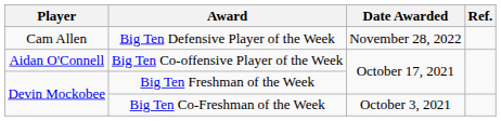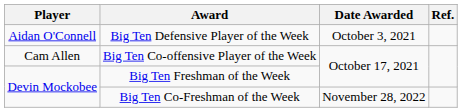Big Ten Defensive Player of the Week | Player: Cam Allen -> Aidan O'Connell
Big Ten Defensive Player of the Week | Date Awarded: November 28, 2022 -> October 3, 2021
Big Ten Co-offensive Player of the Week | Player: Aidan O'Connell -> Cam Allen
Big Ten Co-Freshman of the Week | Date Awarded: October 3, 2021 -> November 28, 2022
